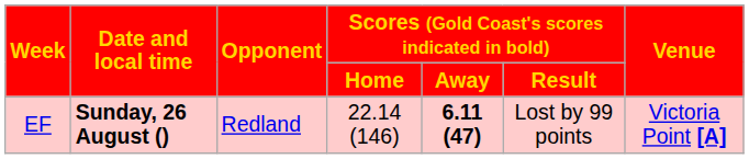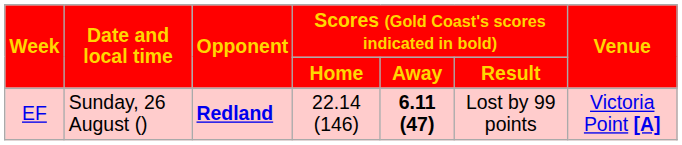EF | Date and local time: bold -> normal
EF | Opponent: normal -> bold
